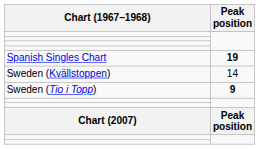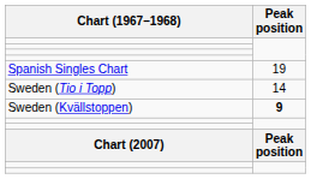row 6 | Peak position: bold -> normal
row 7 | Chart (1967–1968): Sweden (Kvällstoppen) -> Sweden (Tio i Topp)
row 8 | Chart (1967–1968): Sweden (Tio i Topp) -> Sweden (Kvällstoppen)
